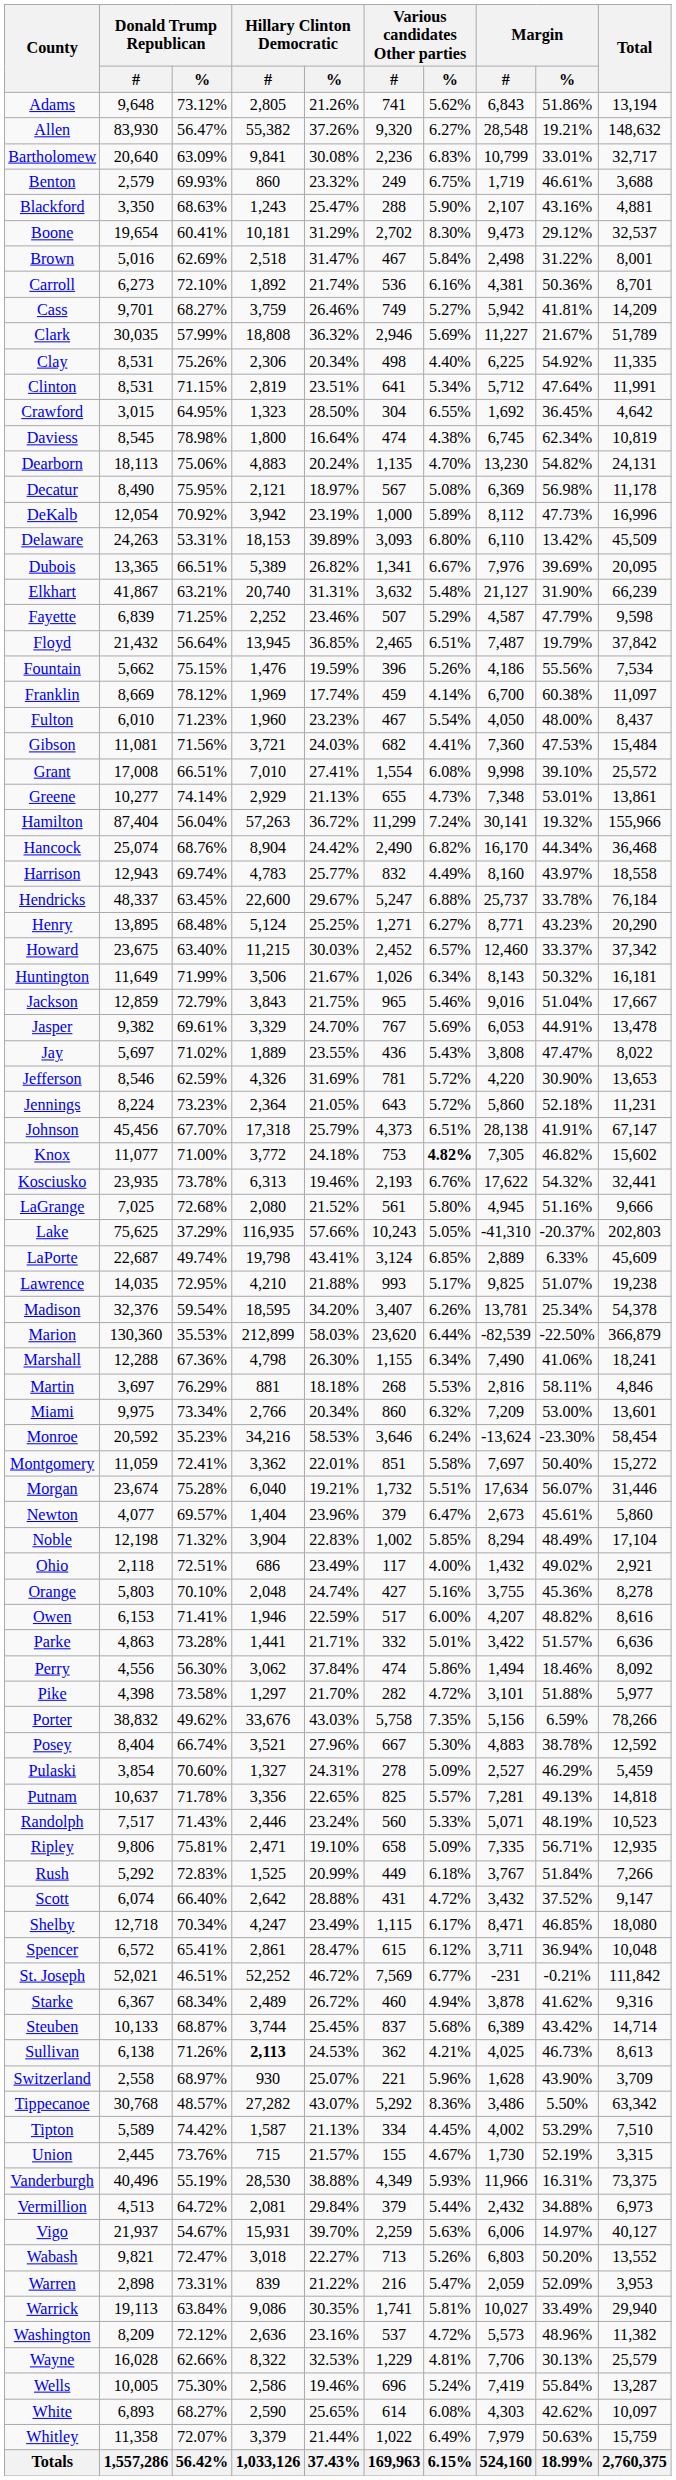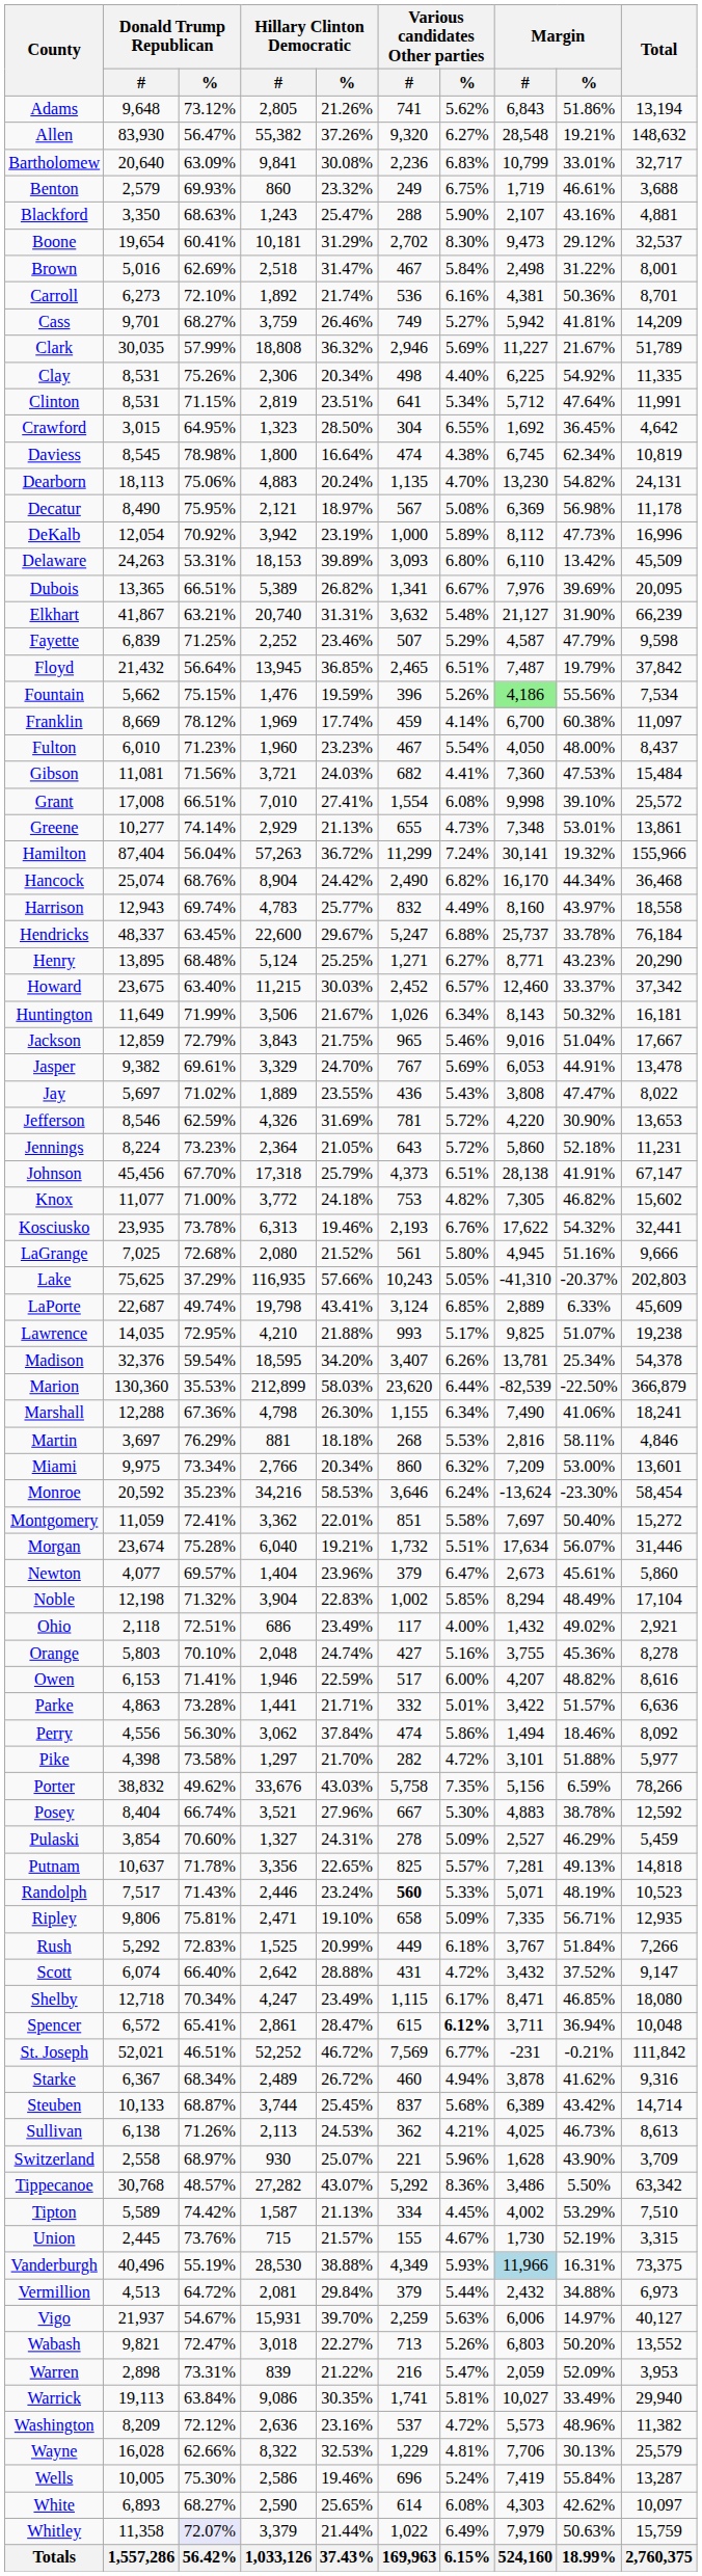Fountain | Margin / #: no background -> lightgreen background
Knox | Various candidates Other parties / %: bold -> normal
Randolph | Various candidates Other parties / #: normal -> bold
Spencer | Various candidates Other parties / %: normal -> bold
Sullivan | Hillary Clinton Democratic / #: bold -> normal
Vanderburgh | Margin / #: no background -> lightblue background
Whitley | Donald Trump Republican / %: no background -> lavender background
